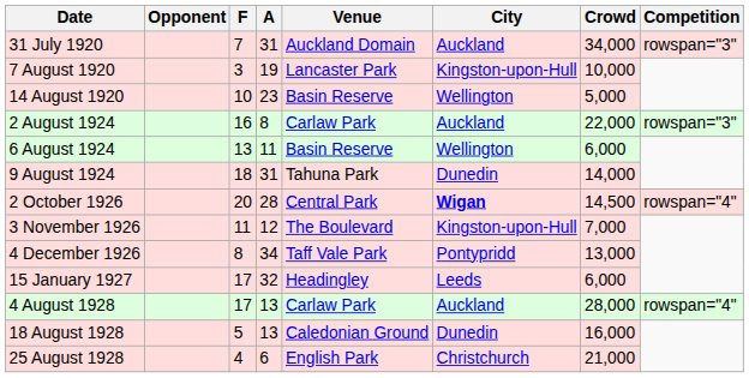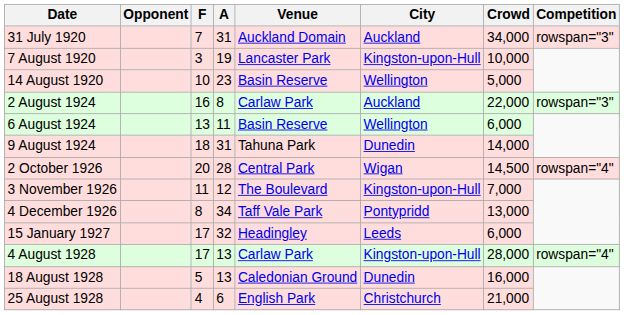2 October 1926 | City: bold -> normal
4 August 1928 | City: Auckland -> Kingston-upon-Hull
